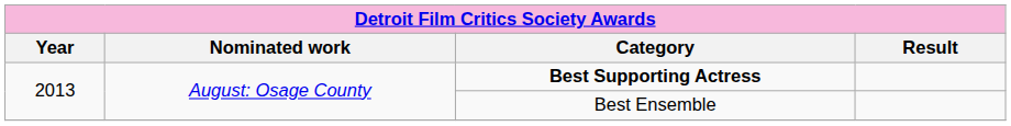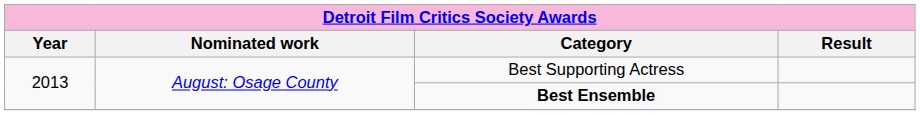Best Supporting Actress | Category: bold -> normal
Best Ensemble | Category: normal -> bold
